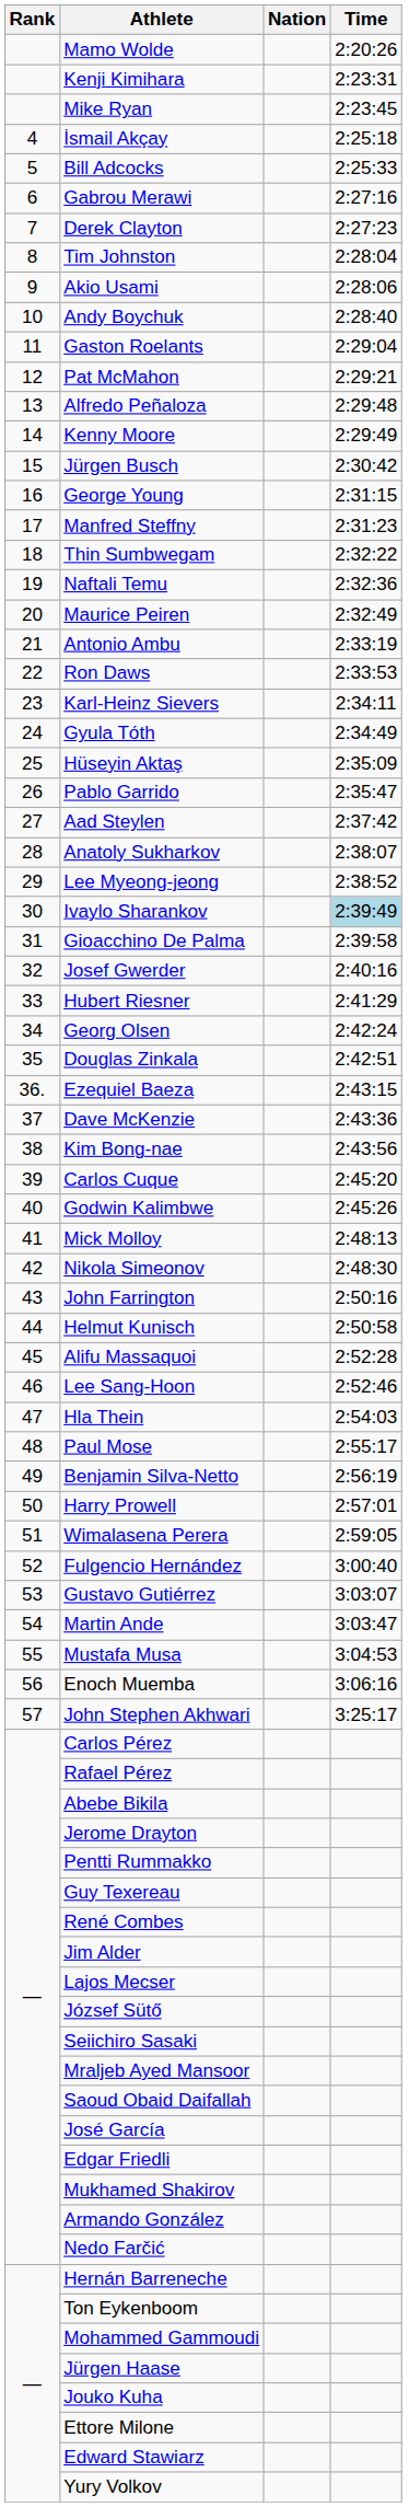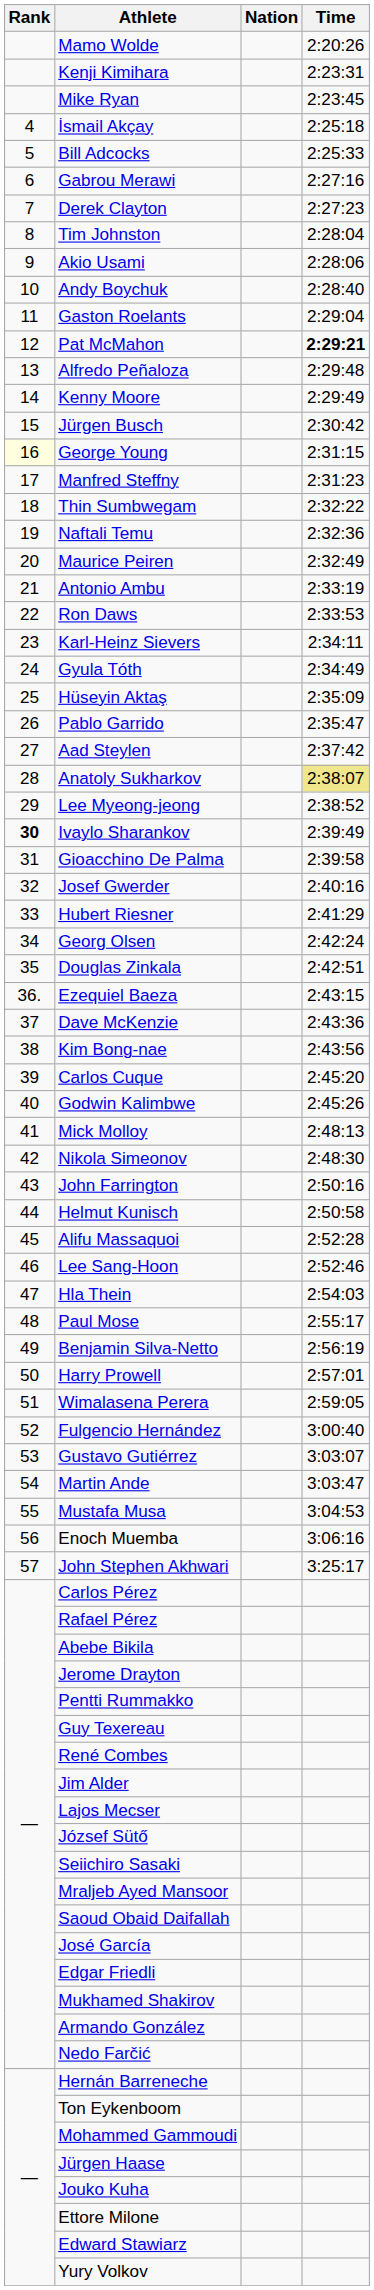Pat McMahon | Time: normal -> bold
George Young | Rank: no background -> lightyellow background
Anatoly Sukharkov | Time: no background -> khaki background
Ivaylo Sharankov | Rank: normal -> bold
Ivaylo Sharankov | Time: lightblue background -> no background
